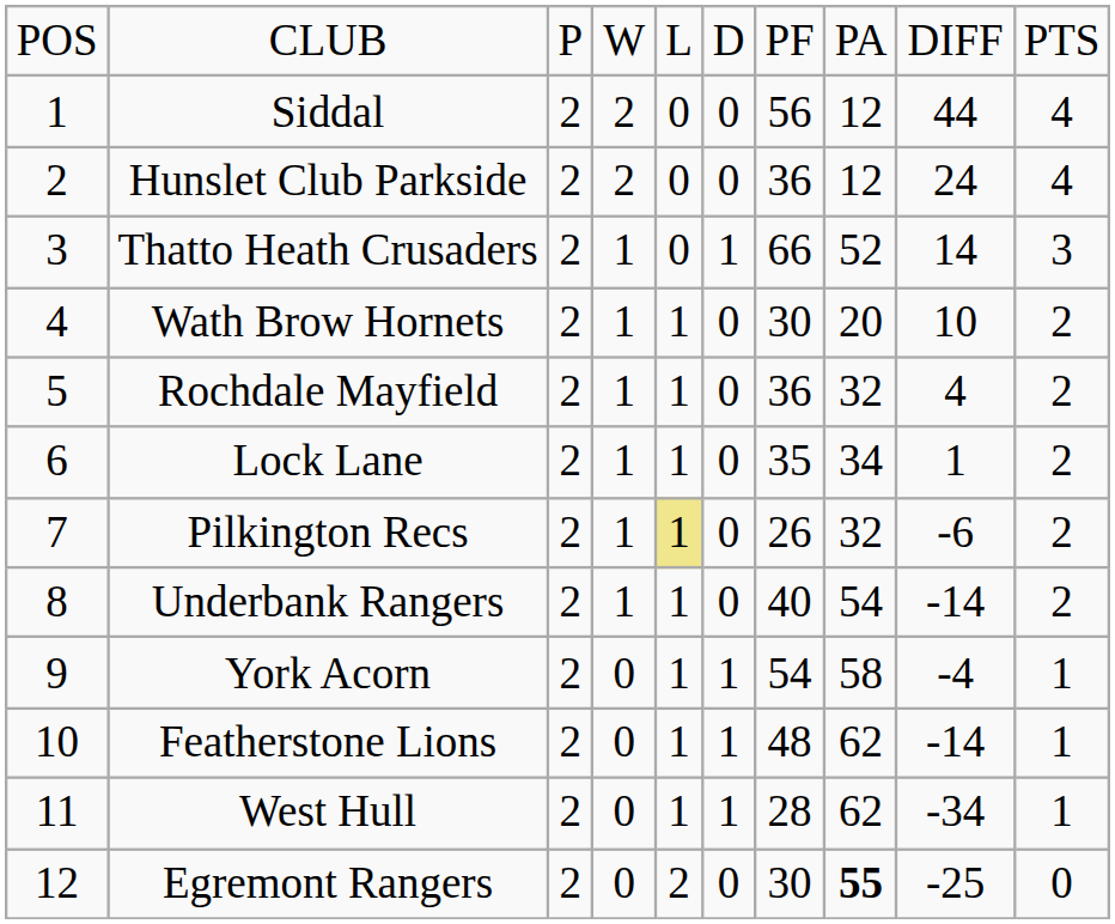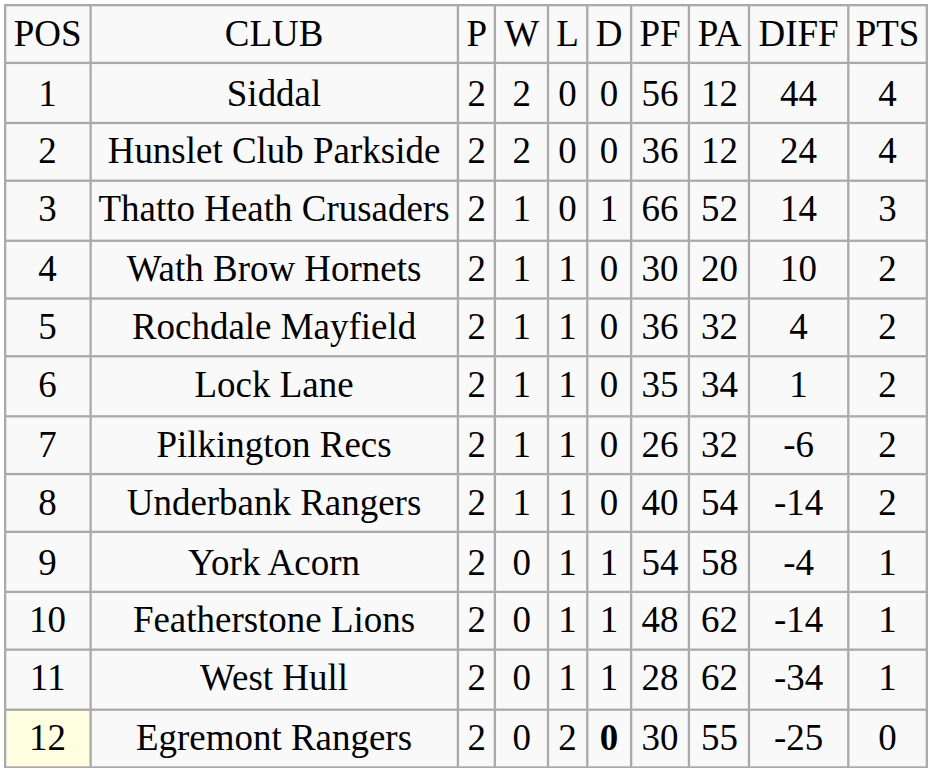Pilkington Recs | column 5: khaki background -> no background
Egremont Rangers | column 1: no background -> lightyellow background
Egremont Rangers | column 6: normal -> bold
Egremont Rangers | column 8: bold -> normal
